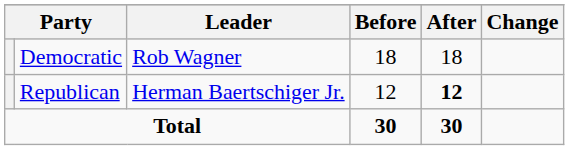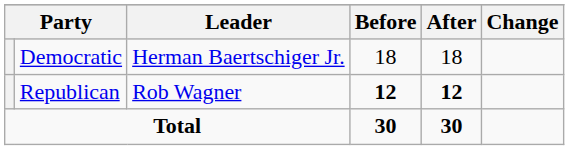Democratic | Leader: Rob Wagner -> Herman Baertschiger Jr.
Republican | Leader: Herman Baertschiger Jr. -> Rob Wagner
Republican | Before: normal -> bold
